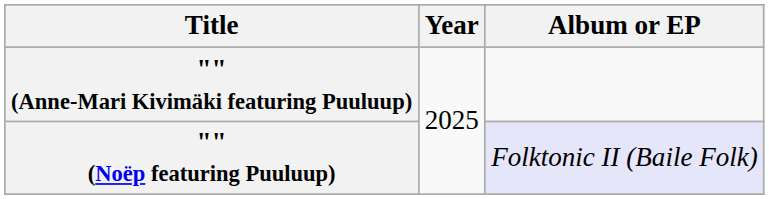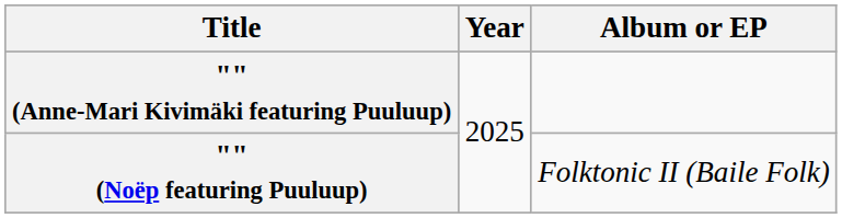"" (Noëp featuring Puuluup) | Album or EP: lavender background -> no background
